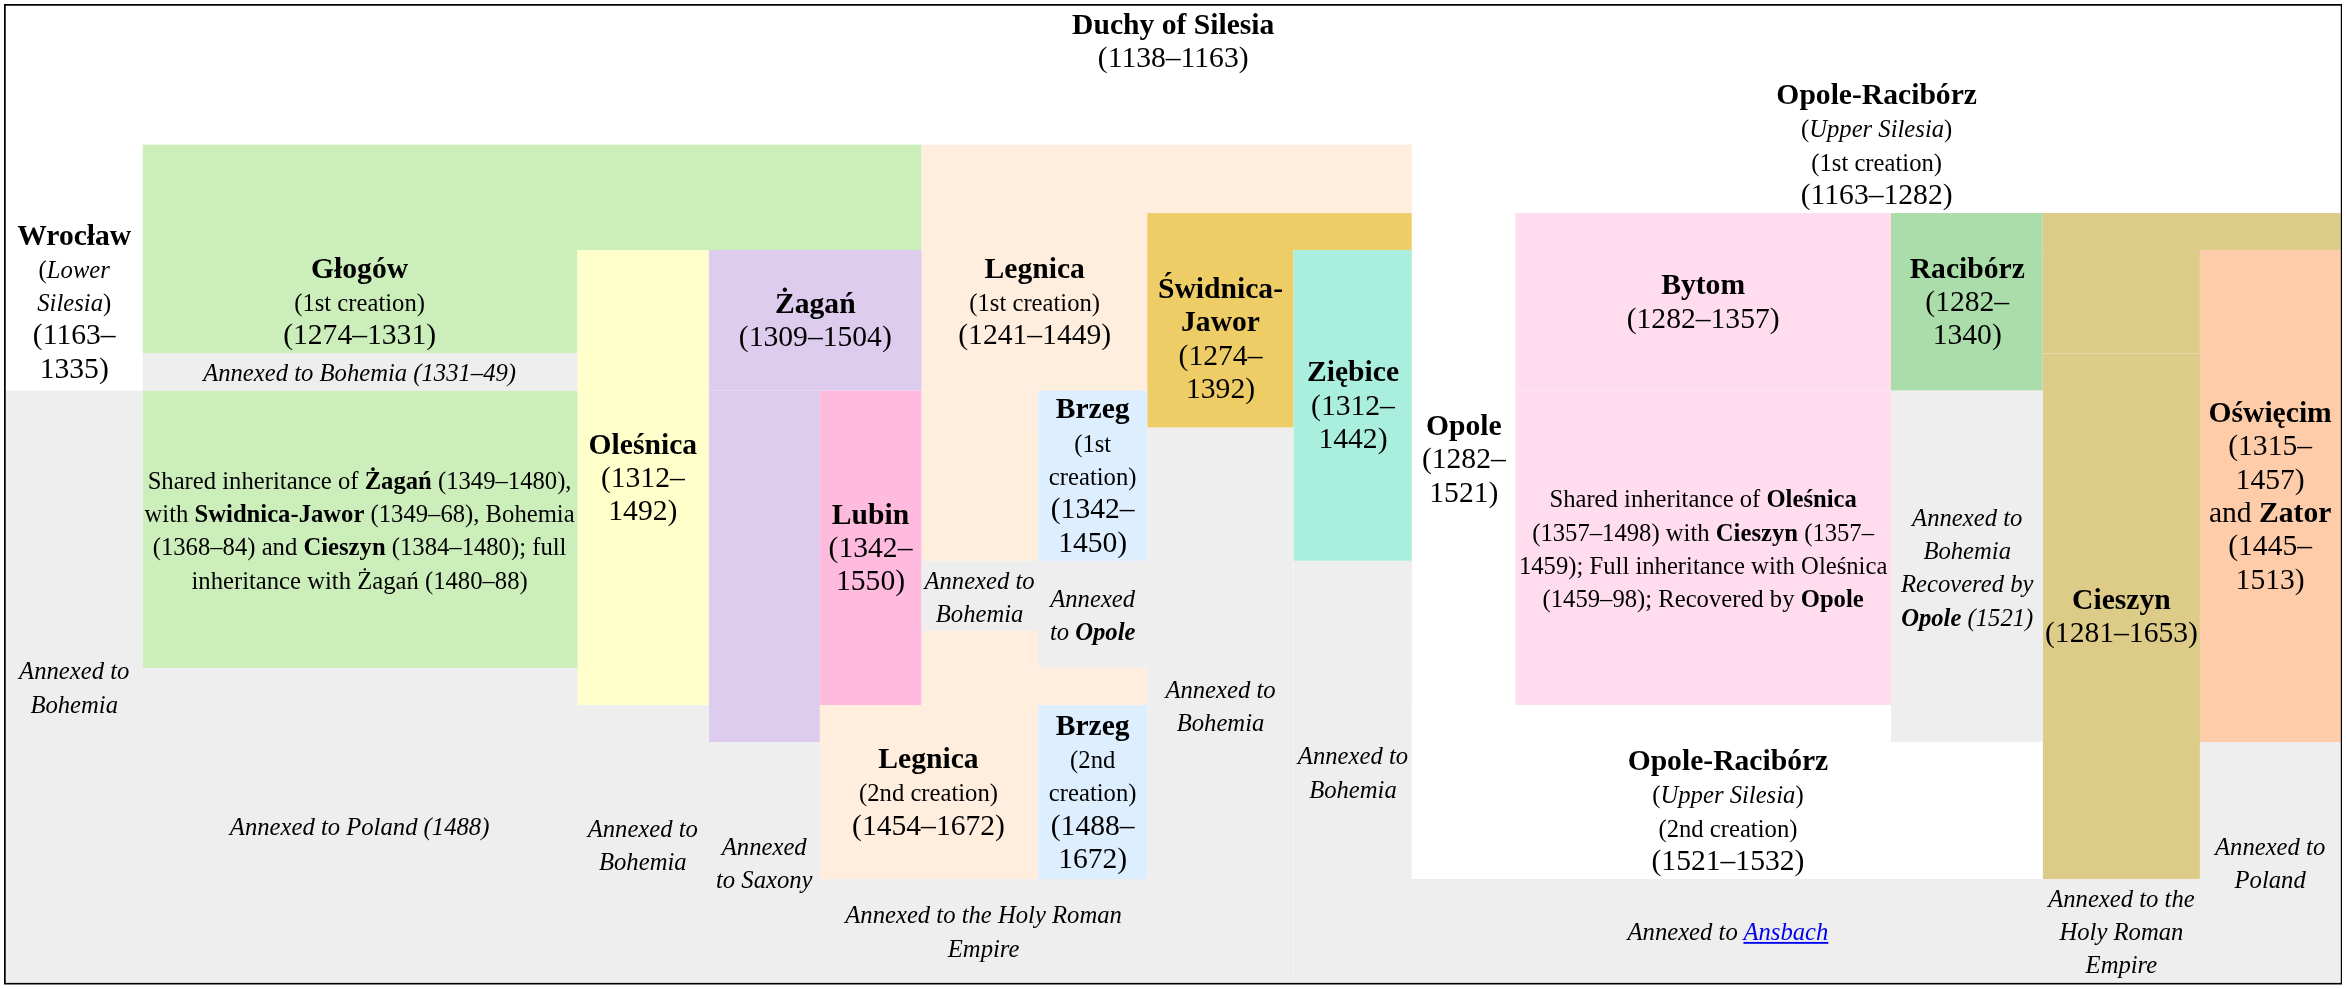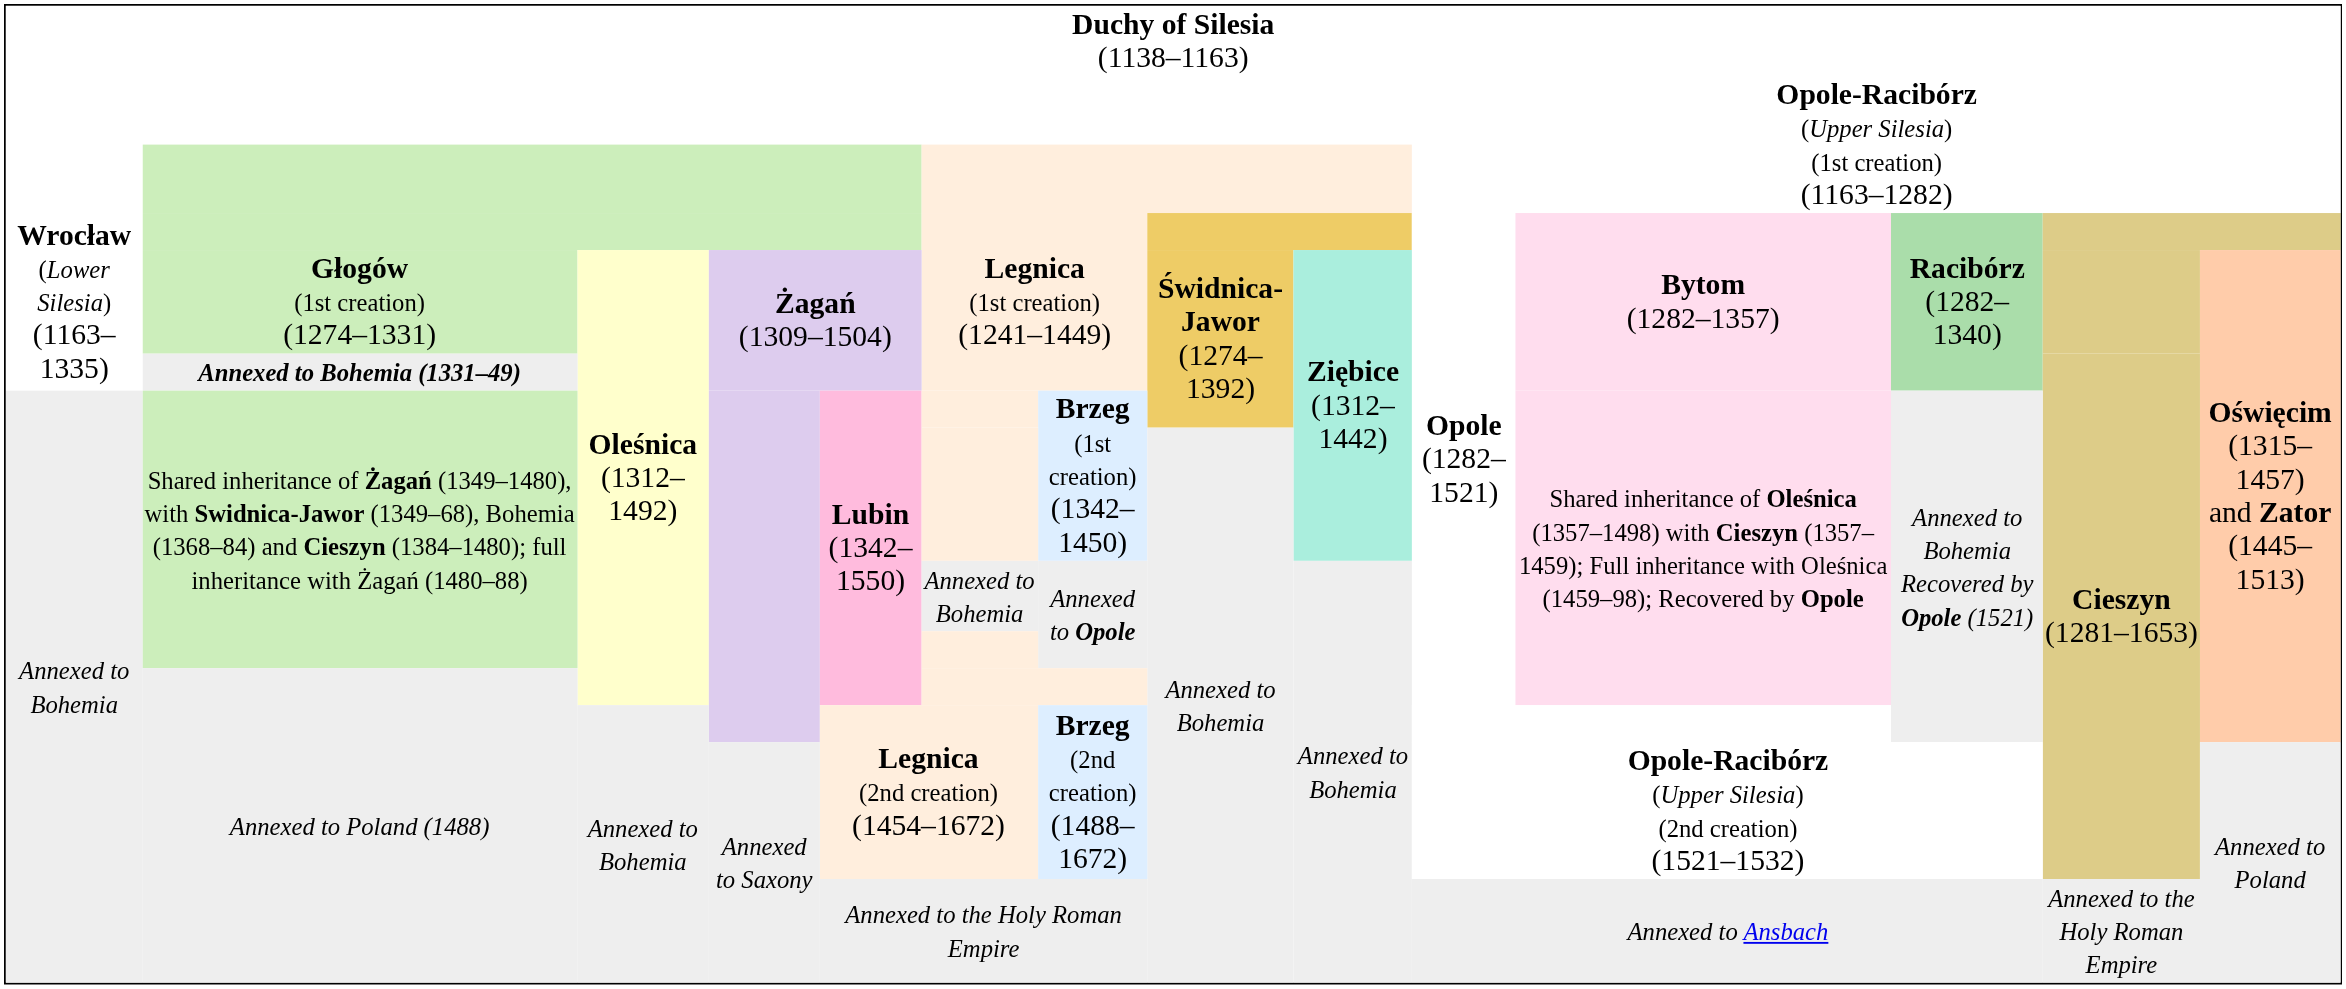Annexed to Bohemia (1331–49) | column 2: normal -> bold
